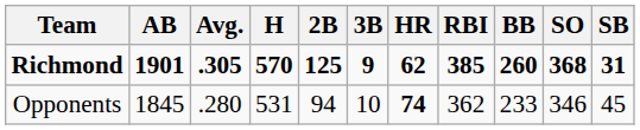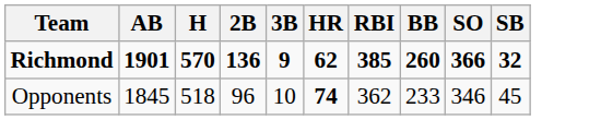- column: Avg. | .305 | .280
Richmond | 2B: 125 -> 136
Richmond | SO: 368 -> 366
Richmond | SB: 31 -> 32
Opponents | H: 531 -> 518
Opponents | 2B: 94 -> 96
